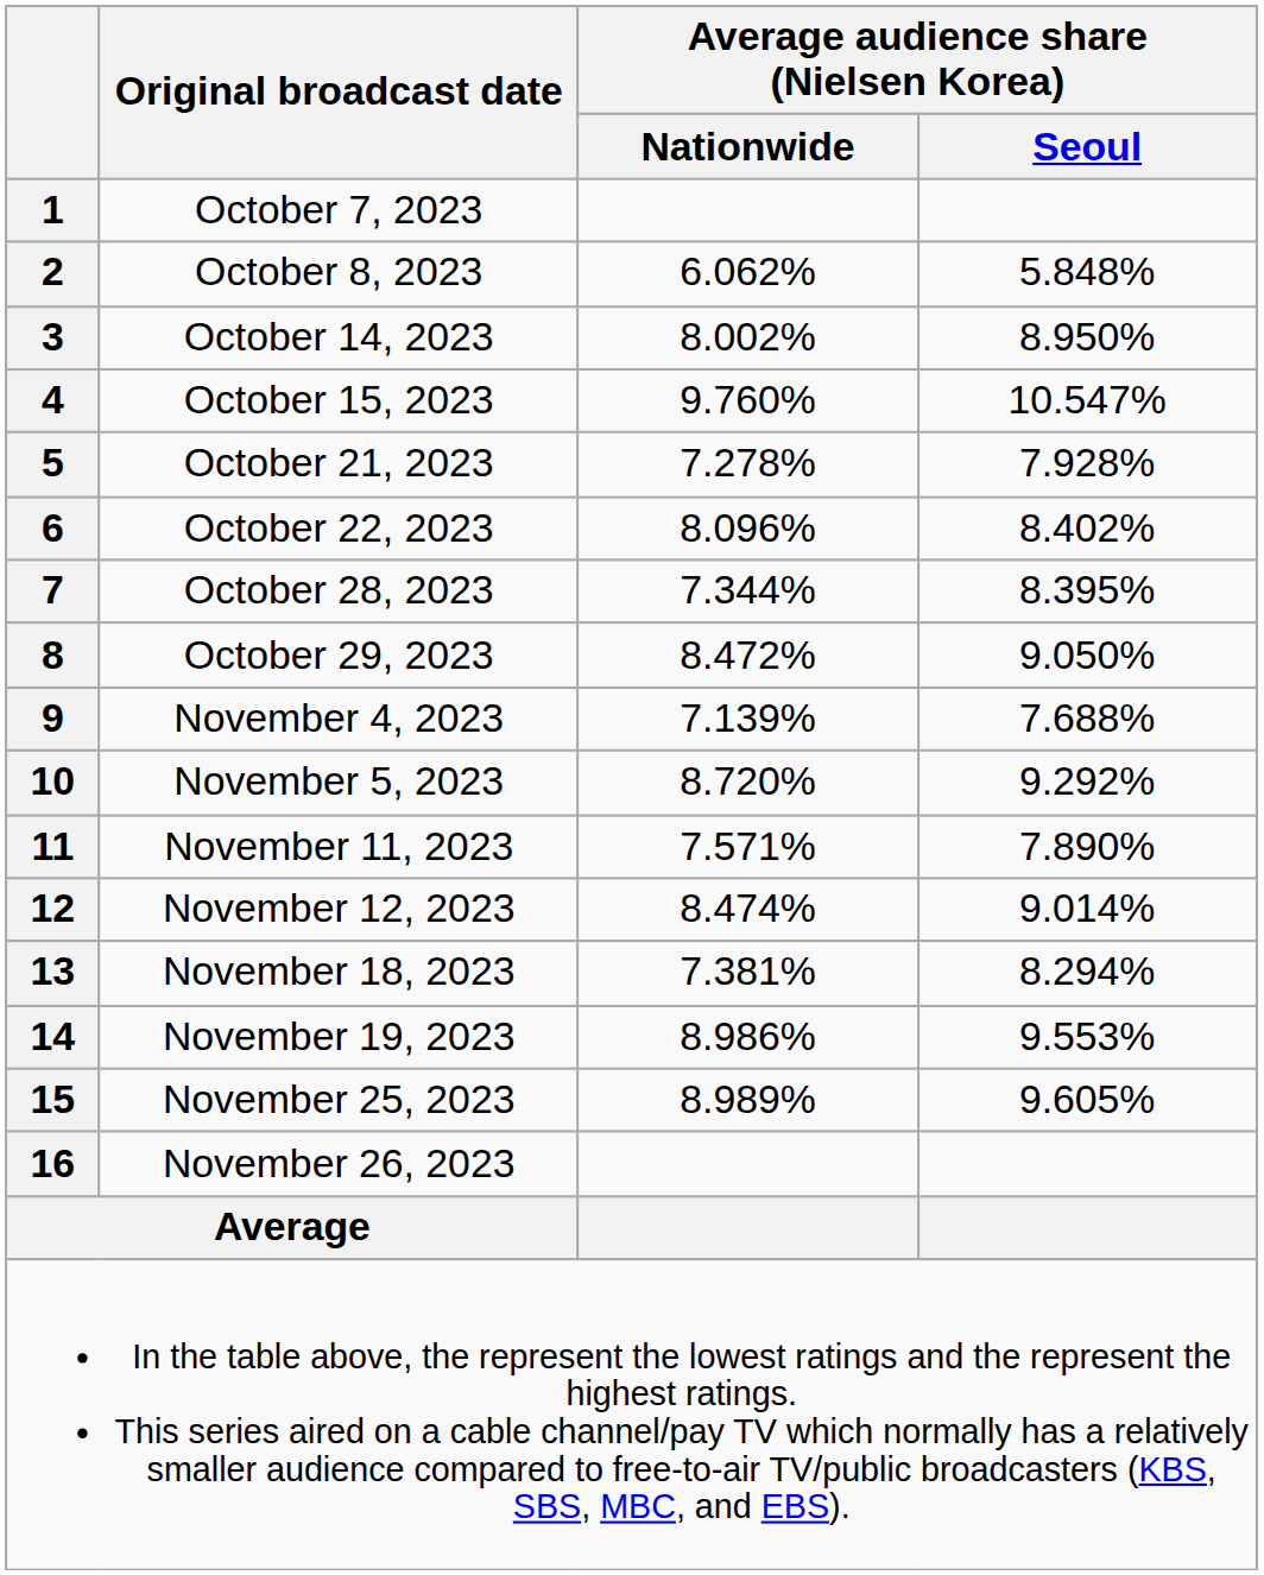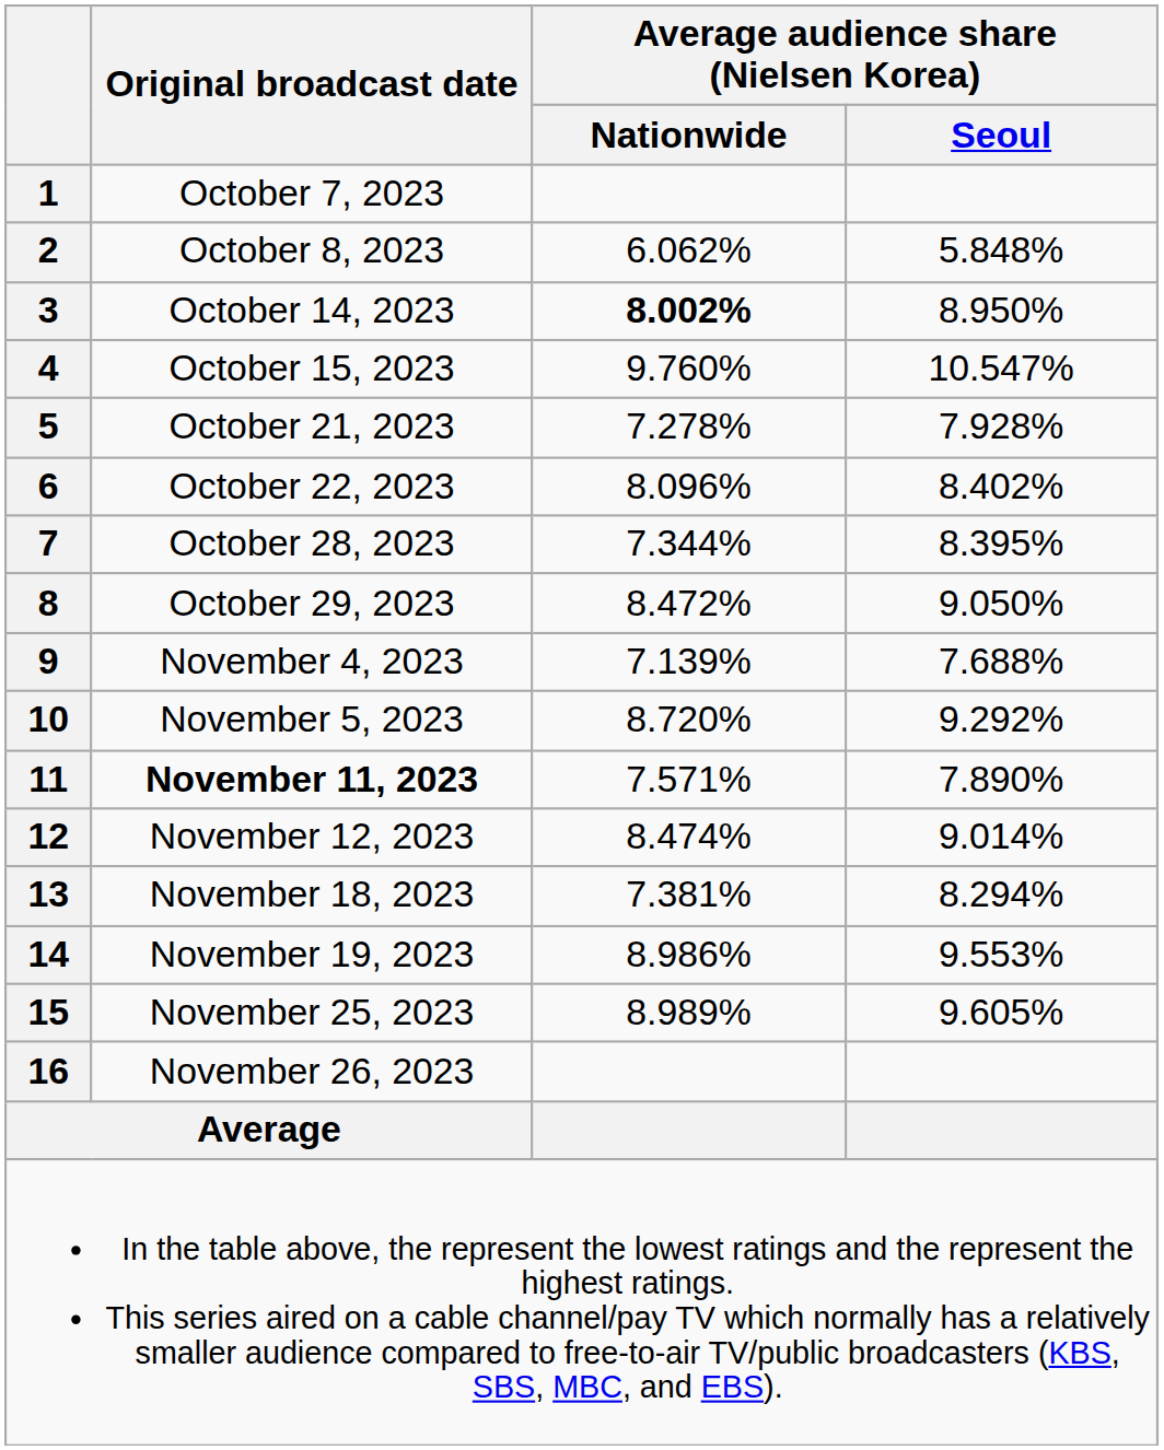3 | Average audience share (Nielsen Korea) / Nationwide: normal -> bold
11 | Original broadcast date: normal -> bold
